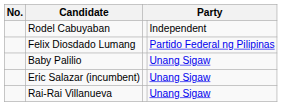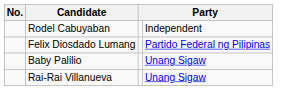- row: Eric Salazar (incumbent) | Unang Sigaw
